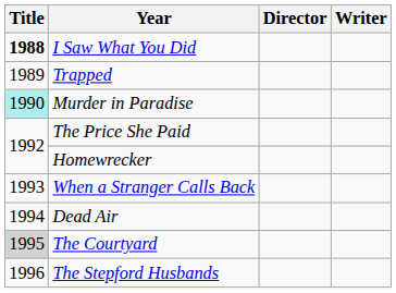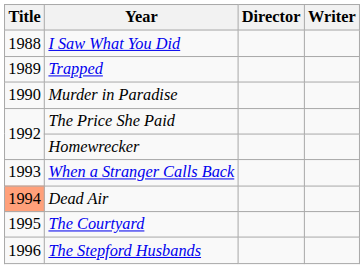I Saw What You Did | Title: bold -> normal
Murder in Paradise | Title: paleturquoise background -> no background
Dead Air | Title: no background -> lightsalmon background
The Courtyard | Title: lightgrey background -> no background
